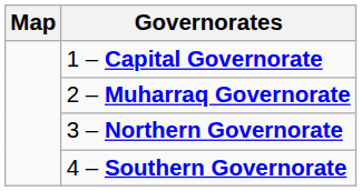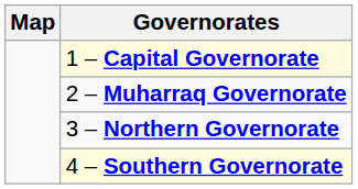1 – Capital Governorate | Governorates: no background -> lightyellow background
4 – Southern Governorate | Governorates: no background -> lightyellow background
